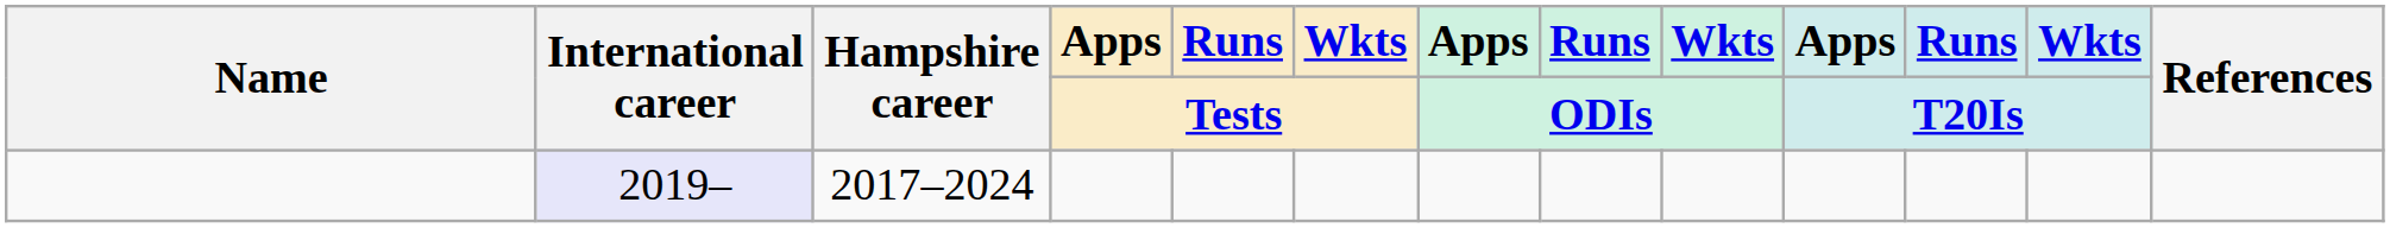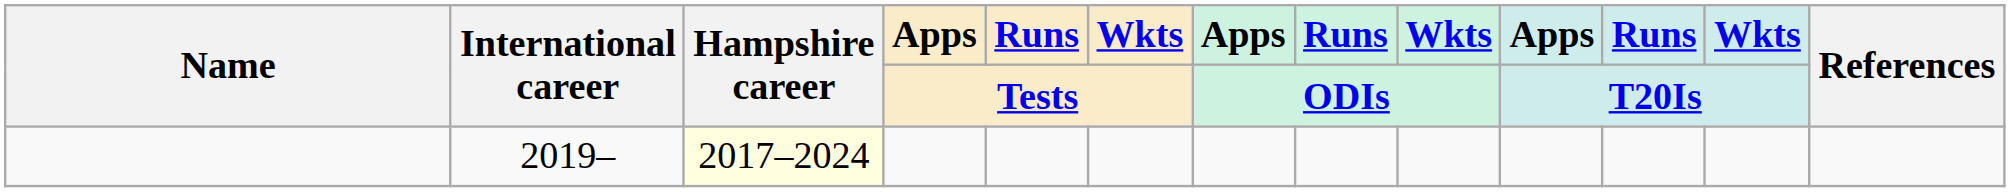row 3 | International career: lavender background -> no background
row 3 | Hampshire career: no background -> lightyellow background
